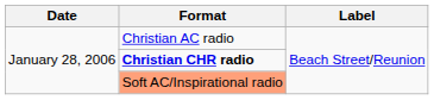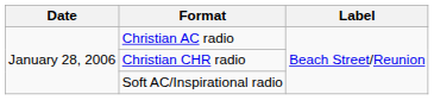Christian CHR radio | Format: bold -> normal
Soft AC/Inspirational radio | Format: lightsalmon background -> no background
